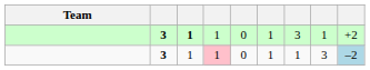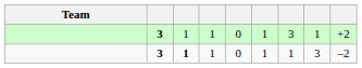row 2 | column 3: bold -> normal
row 3 | column 3: normal -> bold
row 3 | column 4: pink background -> no background
row 3 | column 9: lightblue background -> no background
